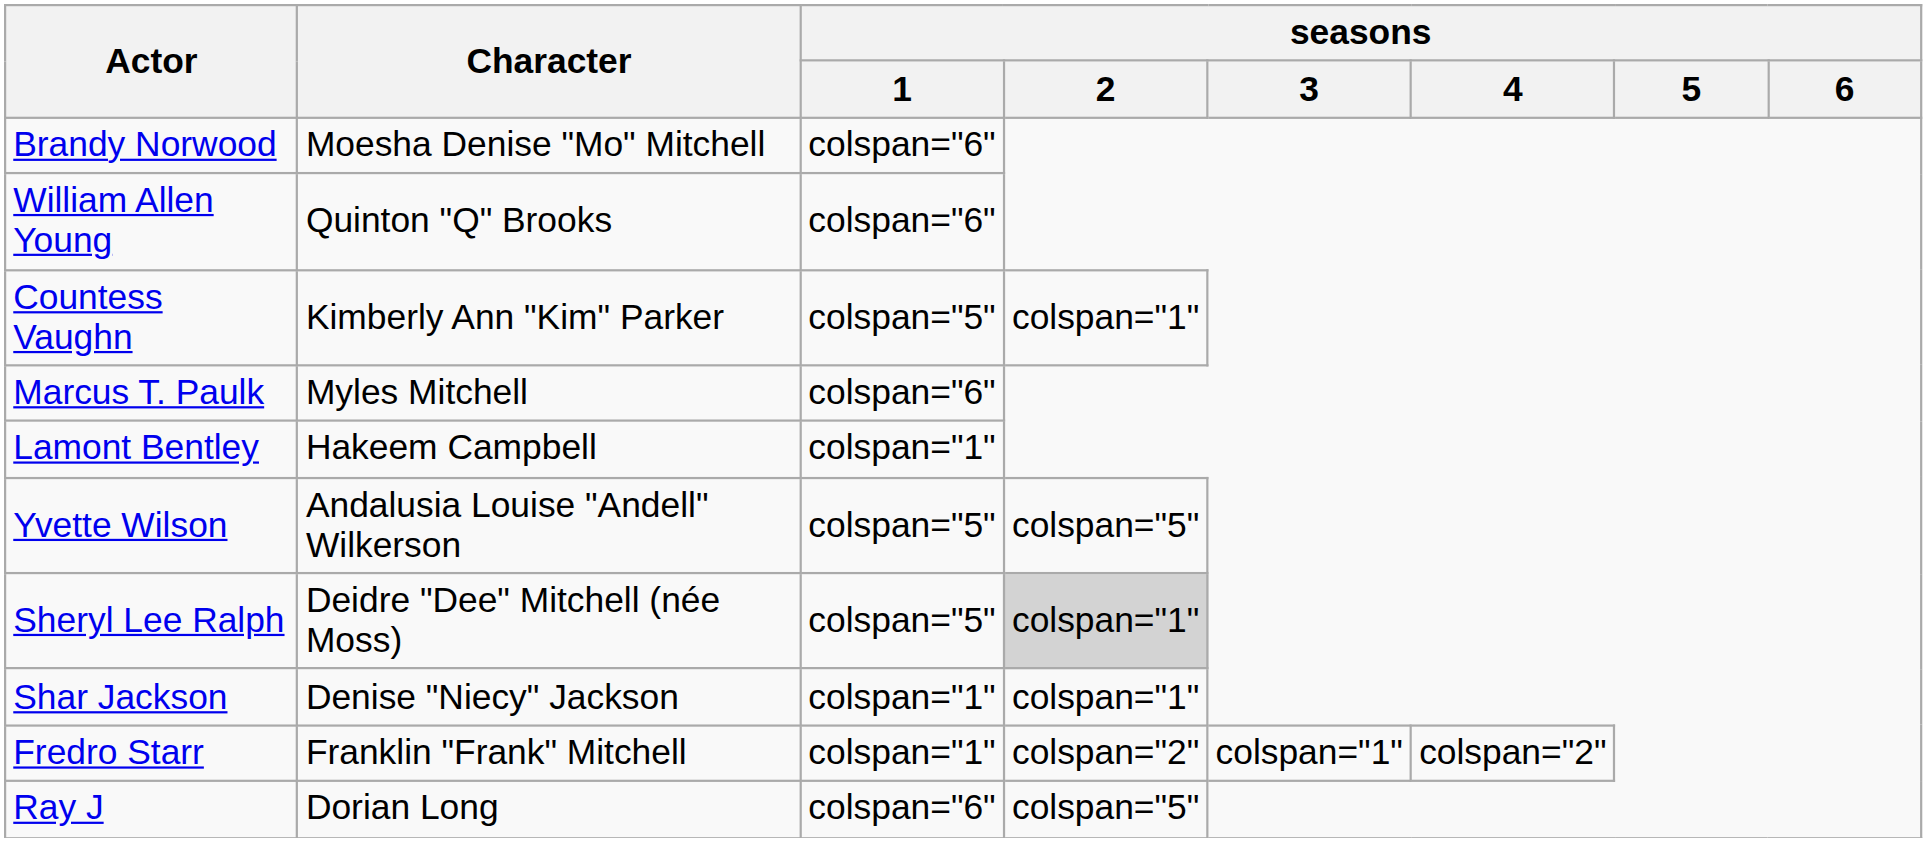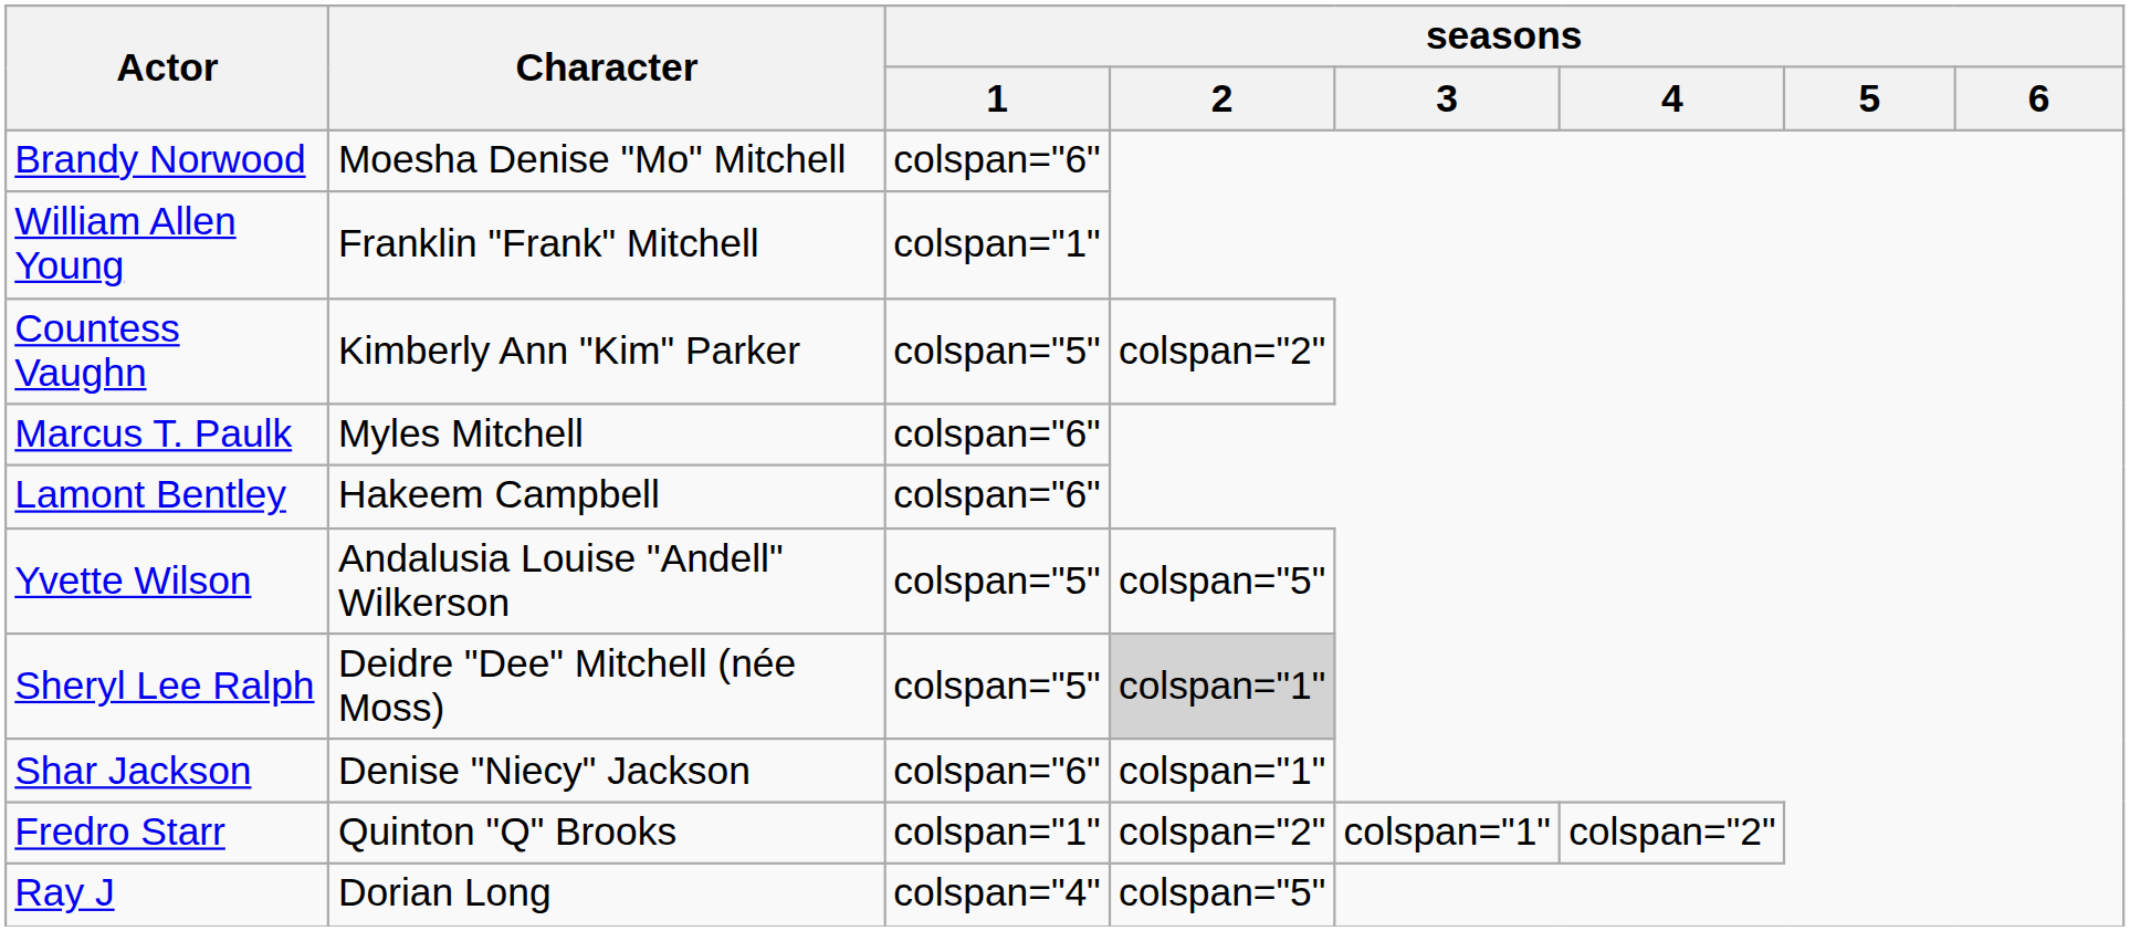William Allen Young | Character: Quinton "Q" Brooks -> Franklin "Frank" Mitchell
William Allen Young | seasons / 1: colspan="6" -> colspan="1"
Countess Vaughn | seasons / 2: colspan="1" -> colspan="2"
Lamont Bentley | seasons / 1: colspan="1" -> colspan="6"
Shar Jackson | seasons / 1: colspan="1" -> colspan="6"
Fredro Starr | Character: Franklin "Frank" Mitchell -> Quinton "Q" Brooks
Ray J | seasons / 1: colspan="6" -> colspan="4"
